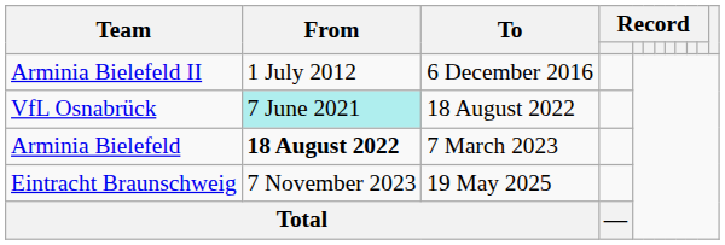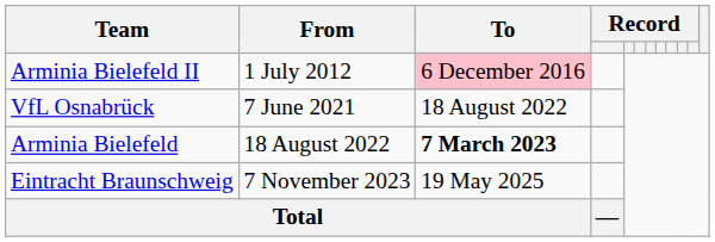Arminia Bielefeld II | To: no background -> pink background
VfL Osnabrück | From: paleturquoise background -> no background
Arminia Bielefeld | From: bold -> normal
Arminia Bielefeld | To: normal -> bold
